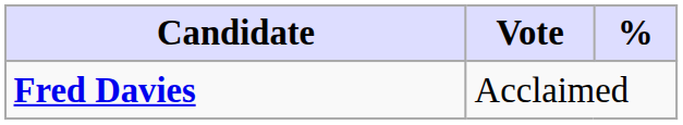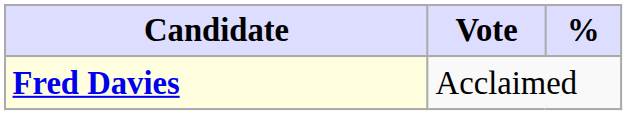Fred Davies | Candidate: no background -> lightyellow background
